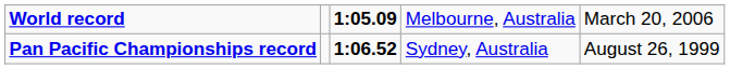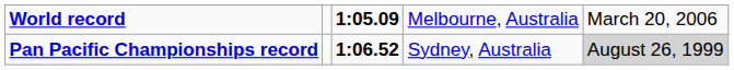Pan Pacific Championships record | column 5: no background -> lightgrey background
